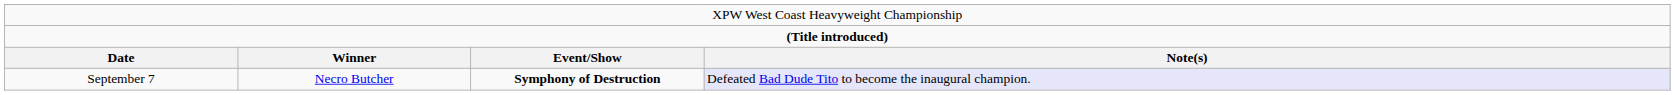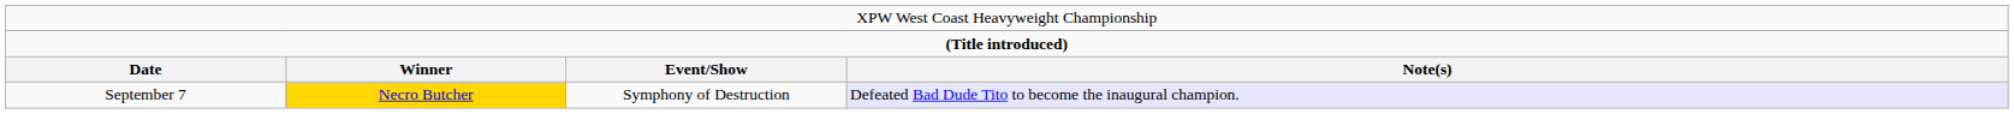September 7 | column 2: no background -> gold background
September 7 | column 3: bold -> normal
